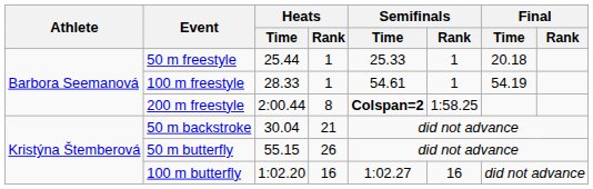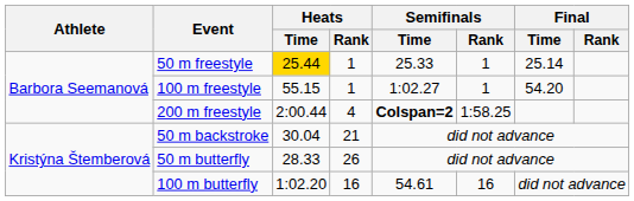50 m freestyle | Heats / Time: no background -> gold background
50 m freestyle | Final / Time: 20.18 -> 25.14
100 m freestyle | Heats / Time: 28.33 -> 55.15
100 m freestyle | Semifinals / Time: 54.61 -> 1:02.27
100 m freestyle | Final / Time: 54.19 -> 54.20
200 m freestyle | Heats / Rank: 8 -> 4
50 m butterfly | Heats / Time: 55.15 -> 28.33
100 m butterfly | Semifinals / Time: 1:02.27 -> 54.61
